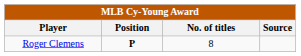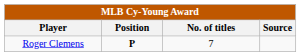Roger Clemens | No. of titles: 8 -> 7
